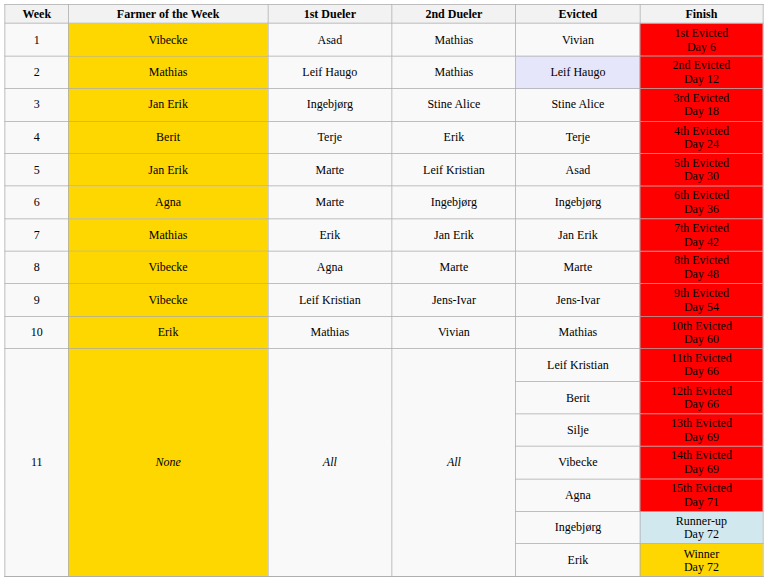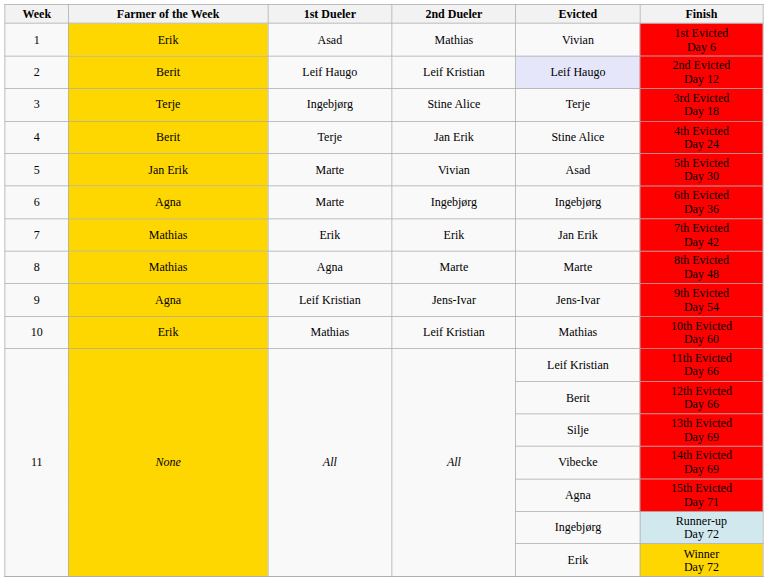1 | Farmer of the Week: Vibecke -> Erik
2 | Farmer of the Week: Mathias -> Berit
2 | 2nd Dueler: Mathias -> Leif Kristian
3 | Farmer of the Week: Jan Erik -> Terje
3 | Evicted: Stine Alice -> Terje
4 | 2nd Dueler: Erik -> Jan Erik
4 | Evicted: Terje -> Stine Alice
5 | 2nd Dueler: Leif Kristian -> Vivian
7 | 2nd Dueler: Jan Erik -> Erik
8 | Farmer of the Week: Vibecke -> Mathias
9 | Farmer of the Week: Vibecke -> Agna
10 | 2nd Dueler: Vivian -> Leif Kristian
